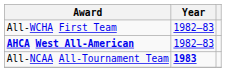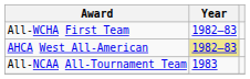row 3 | Award: bold -> normal
row 3 | Year: no background -> khaki background
row 4 | Year: bold -> normal
